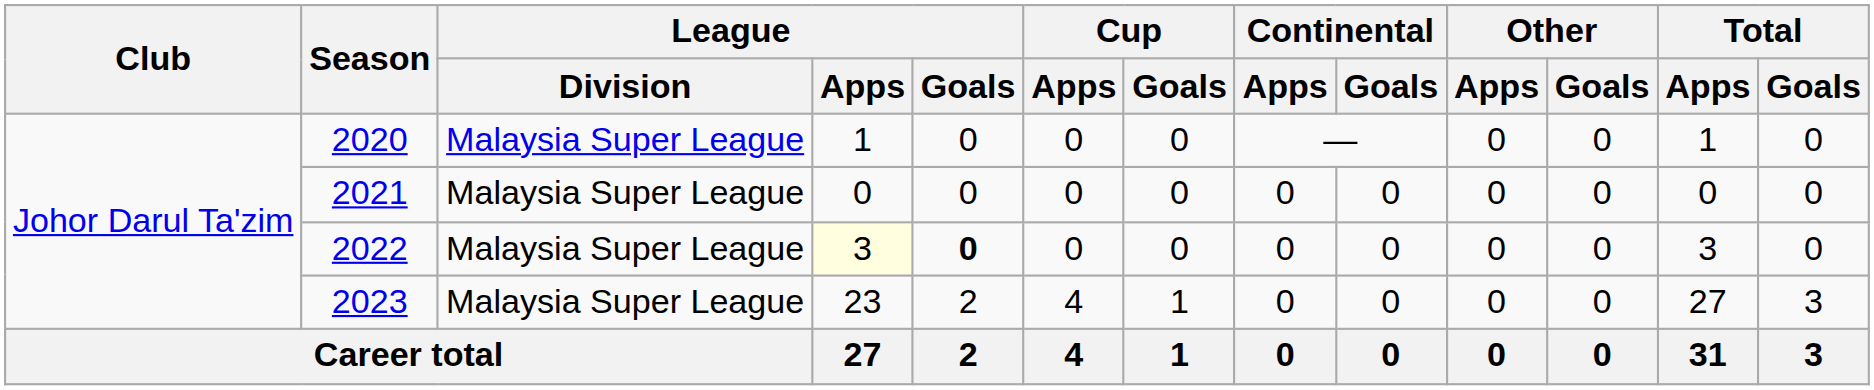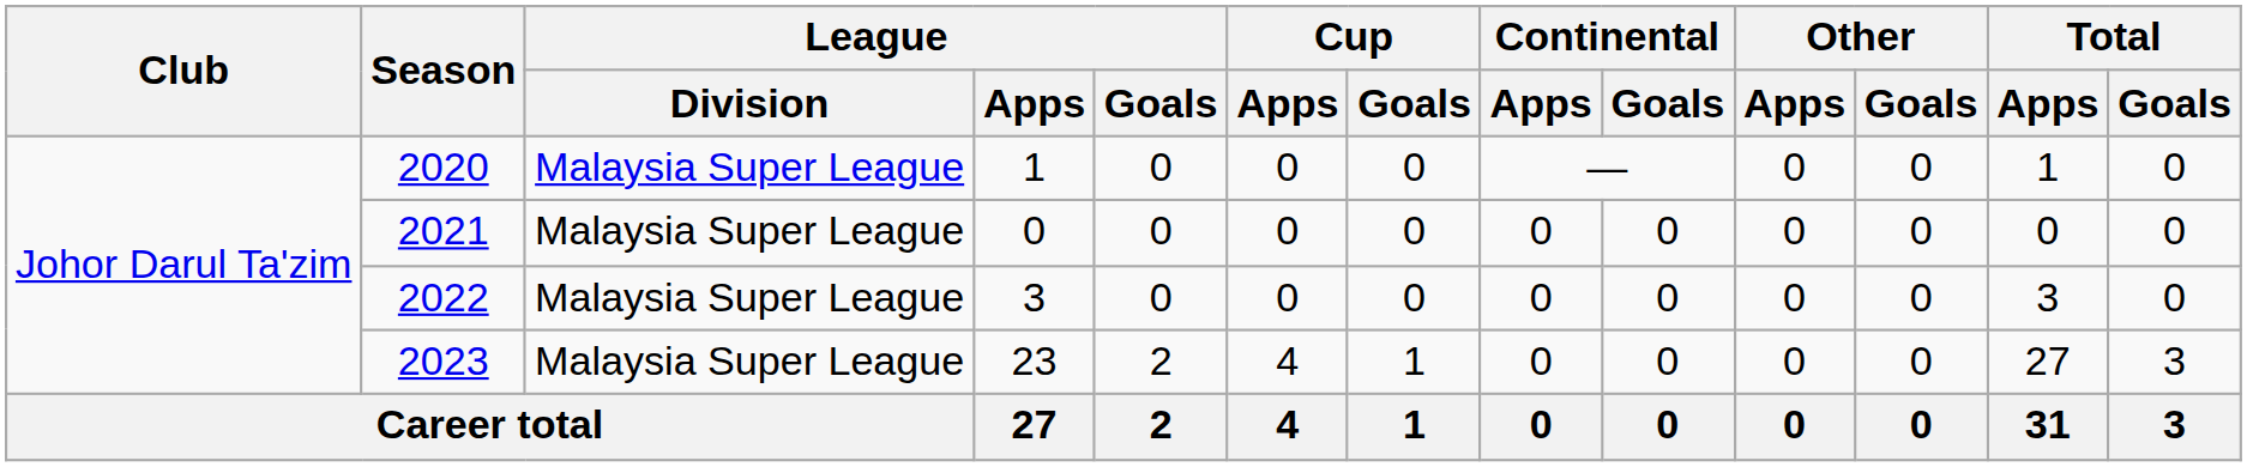2022 | League / Apps: lightyellow background -> no background
2022 | League / Goals: bold -> normal
